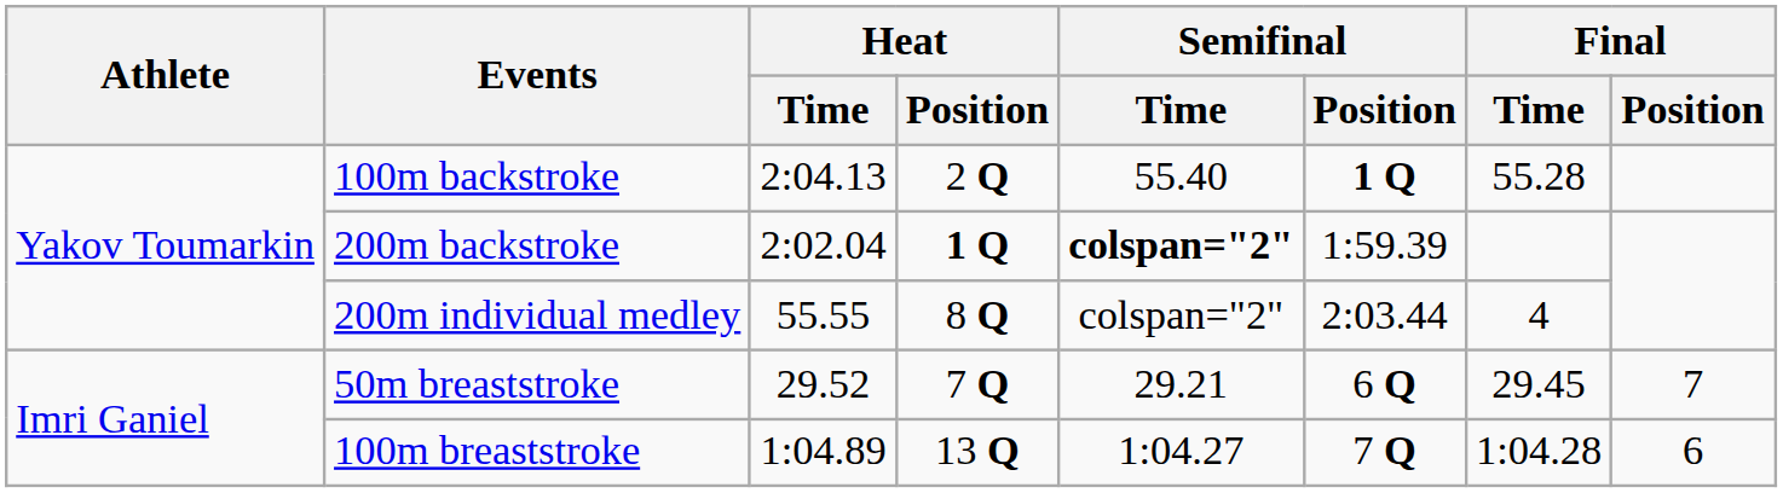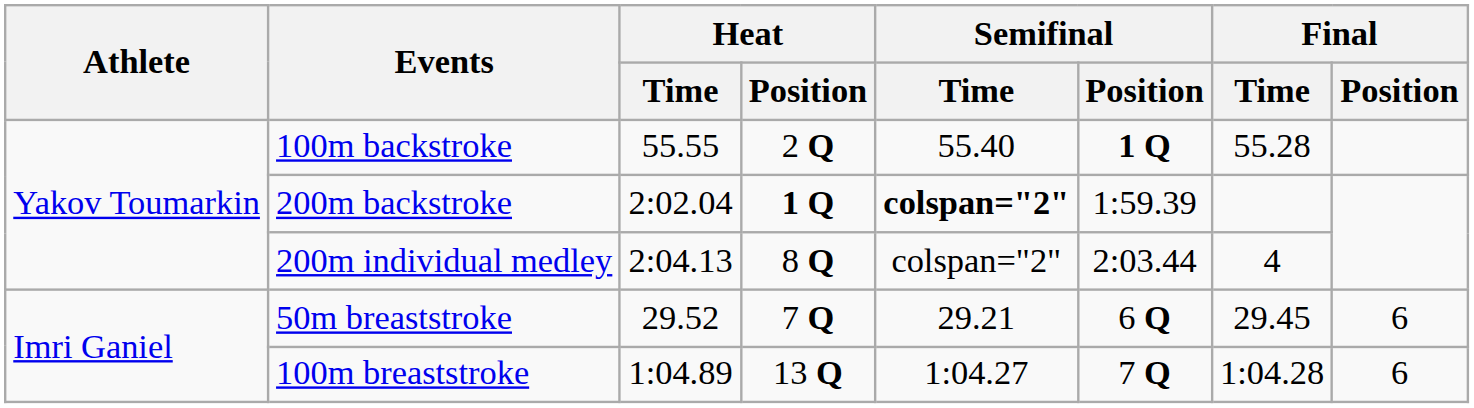100m backstroke | Heat / Time: 2:04.13 -> 55.55
200m individual medley | Heat / Time: 55.55 -> 2:04.13
50m breaststroke | Final / Position: 7 -> 6
